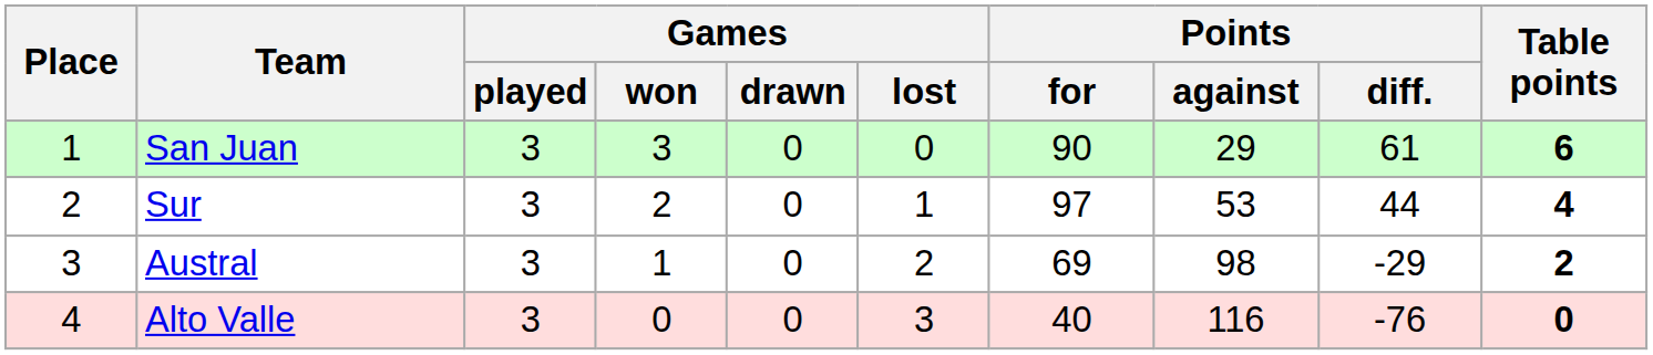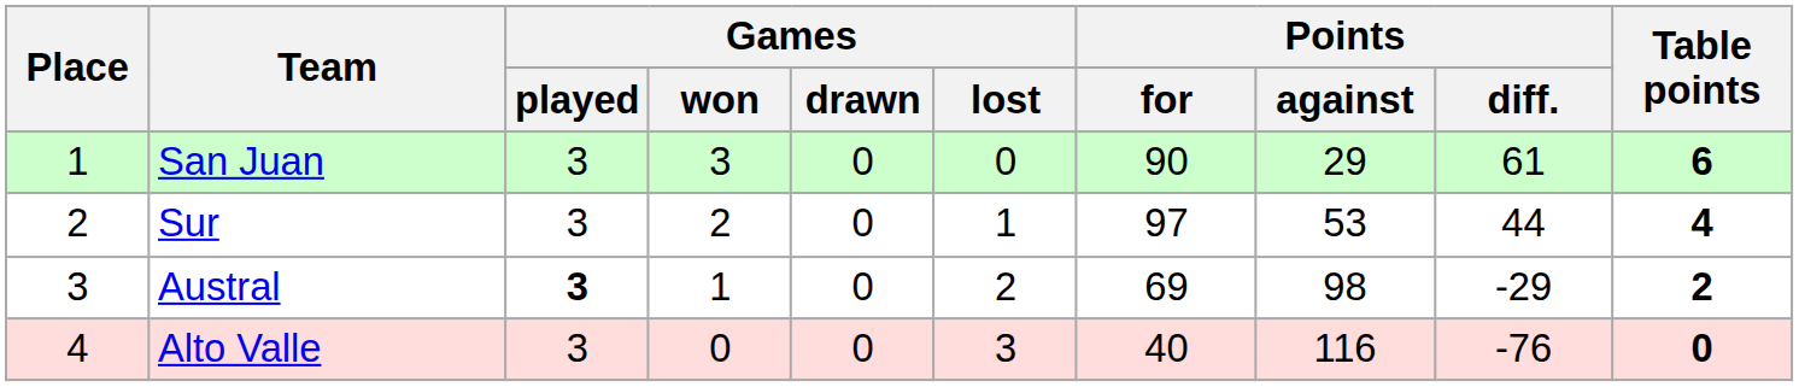Austral | Games / played: normal -> bold
